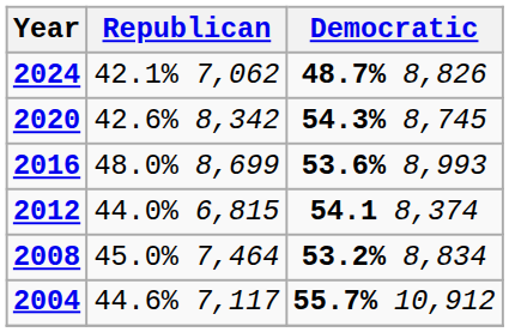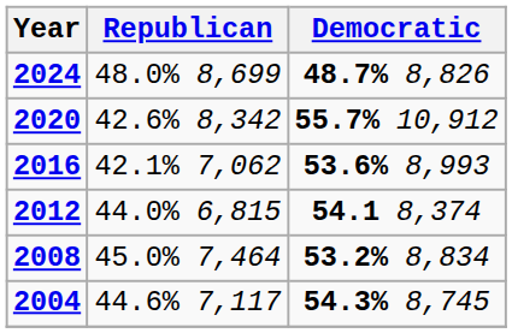2024 | Republican: 42.1% 7,062 -> 48.0% 8,699
2020 | Democratic: 54.3% 8,745 -> 55.7% 10,912
2016 | Republican: 48.0% 8,699 -> 42.1% 7,062
2004 | Democratic: 55.7% 10,912 -> 54.3% 8,745
